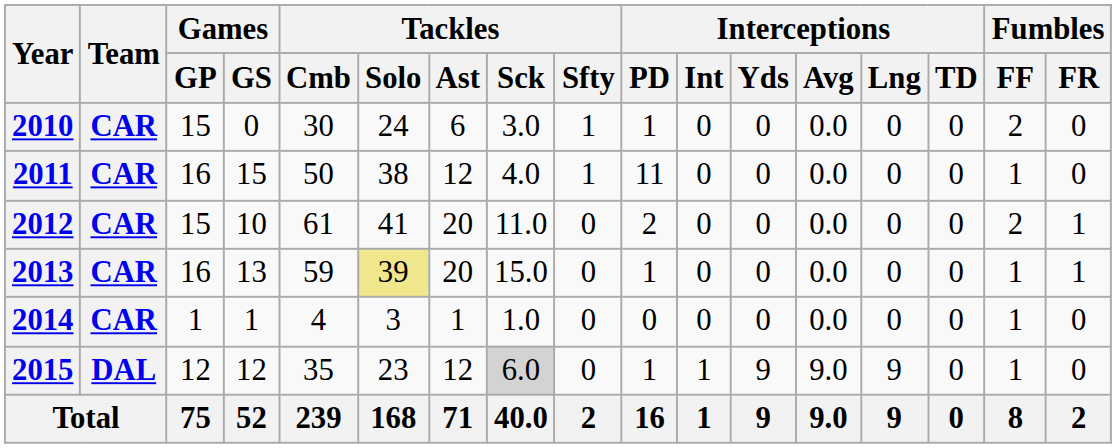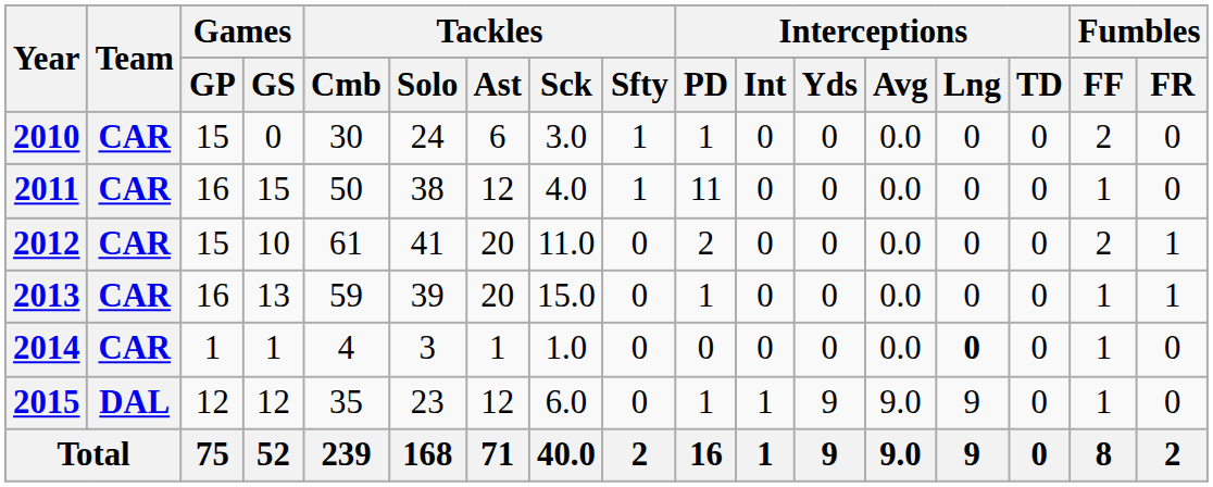2013 | Tackles / Solo: khaki background -> no background
2014 | Interceptions / Lng: normal -> bold
2015 | Tackles / Sck: lightgrey background -> no background
